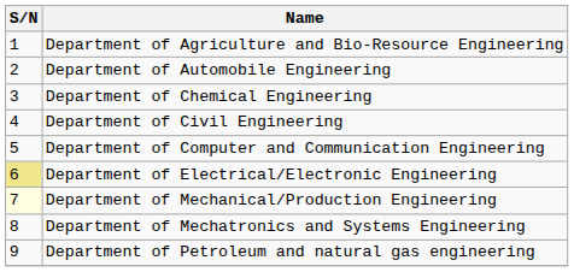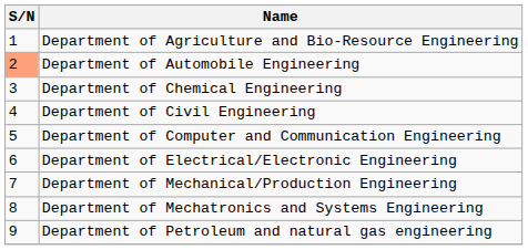Department of Automobile Engineering | S/N: no background -> lightsalmon background
Department of Electrical/Electronic Engineering | S/N: khaki background -> no background
Department of Mechanical/Production Engineering | S/N: lightyellow background -> no background
